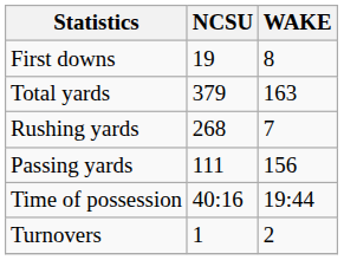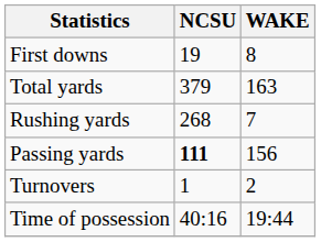Passing yards | NCSU: normal -> bold
rows swapped: Turnovers <-> Time of possession
